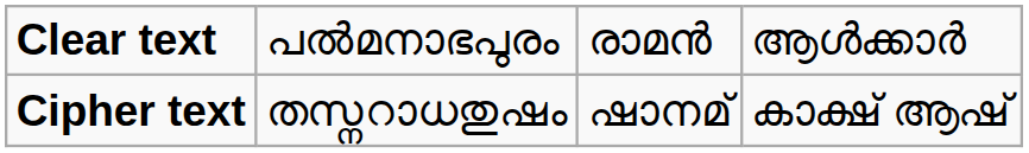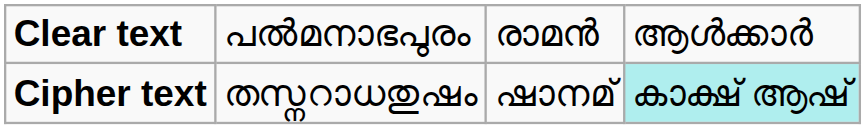Cipher text | column 4: no background -> paleturquoise background
